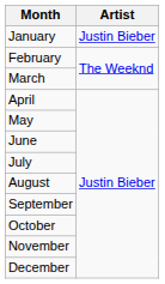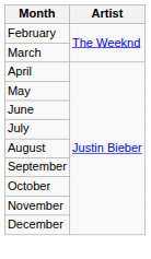- row: January | Justin Bieber
